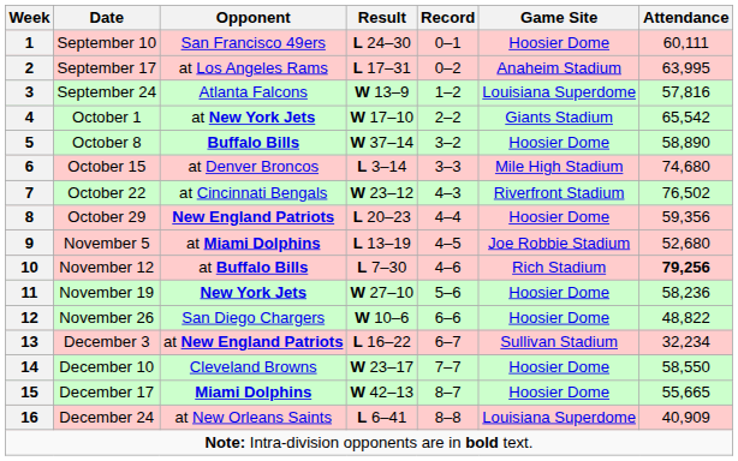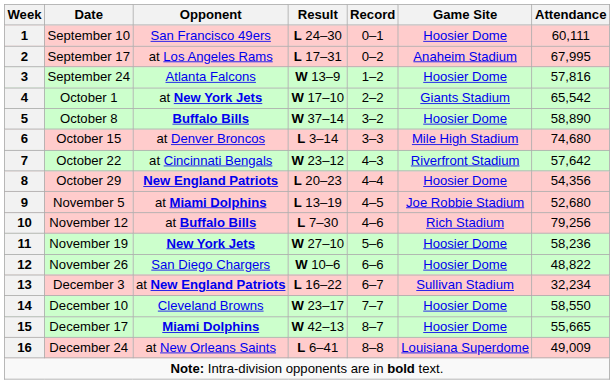2 | Attendance: 63,995 -> 67,995
3 | Game Site: Louisiana Superdome -> Hoosier Dome
7 | Attendance: 76,502 -> 57,642
8 | Attendance: 59,356 -> 54,356
10 | Attendance: bold -> normal
16 | Attendance: 40,909 -> 49,009
